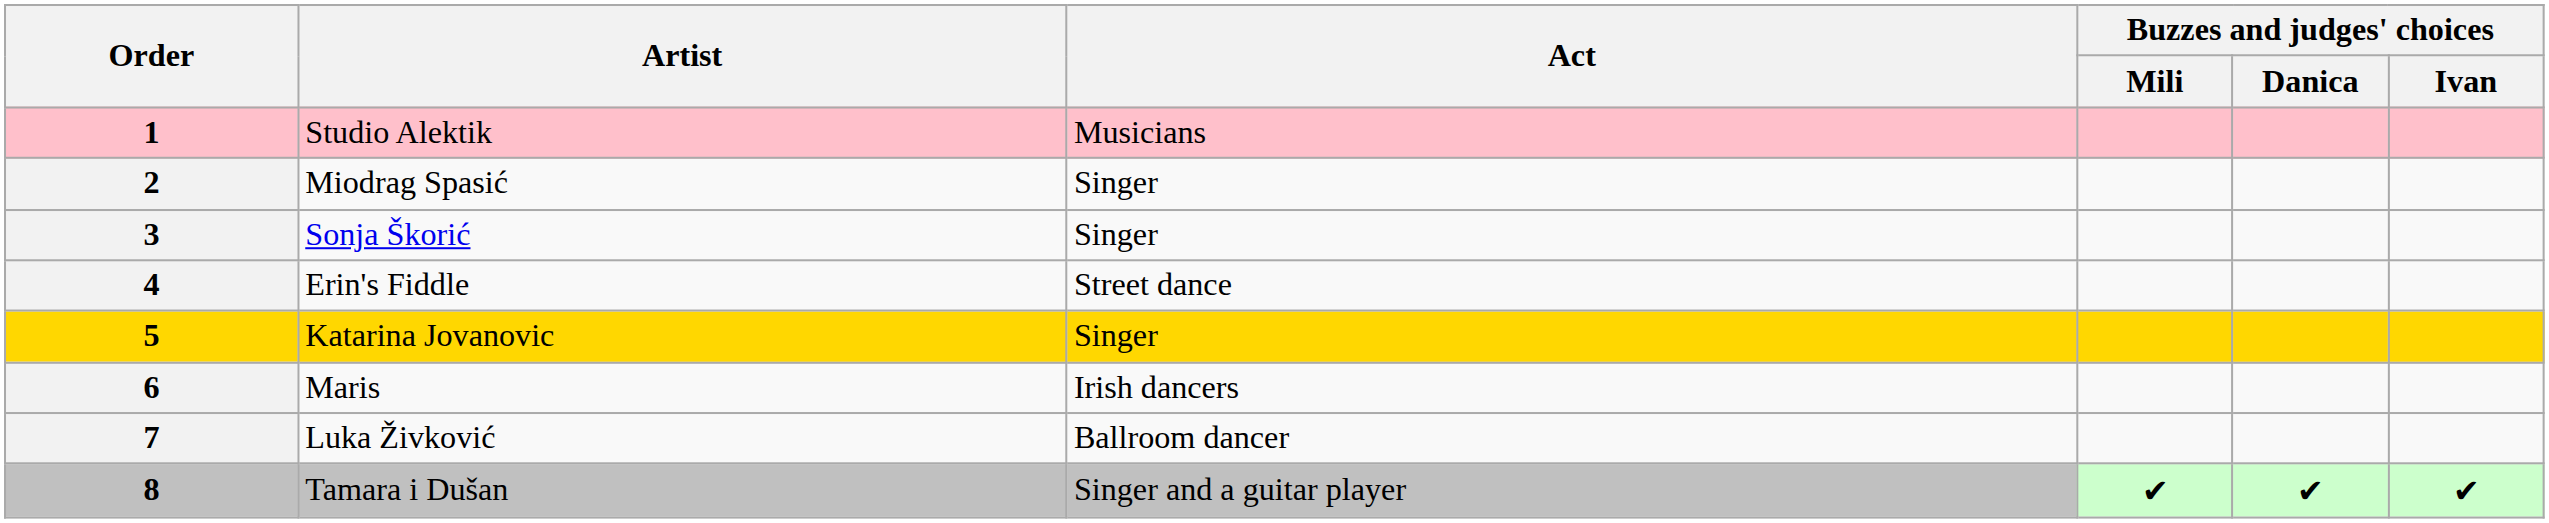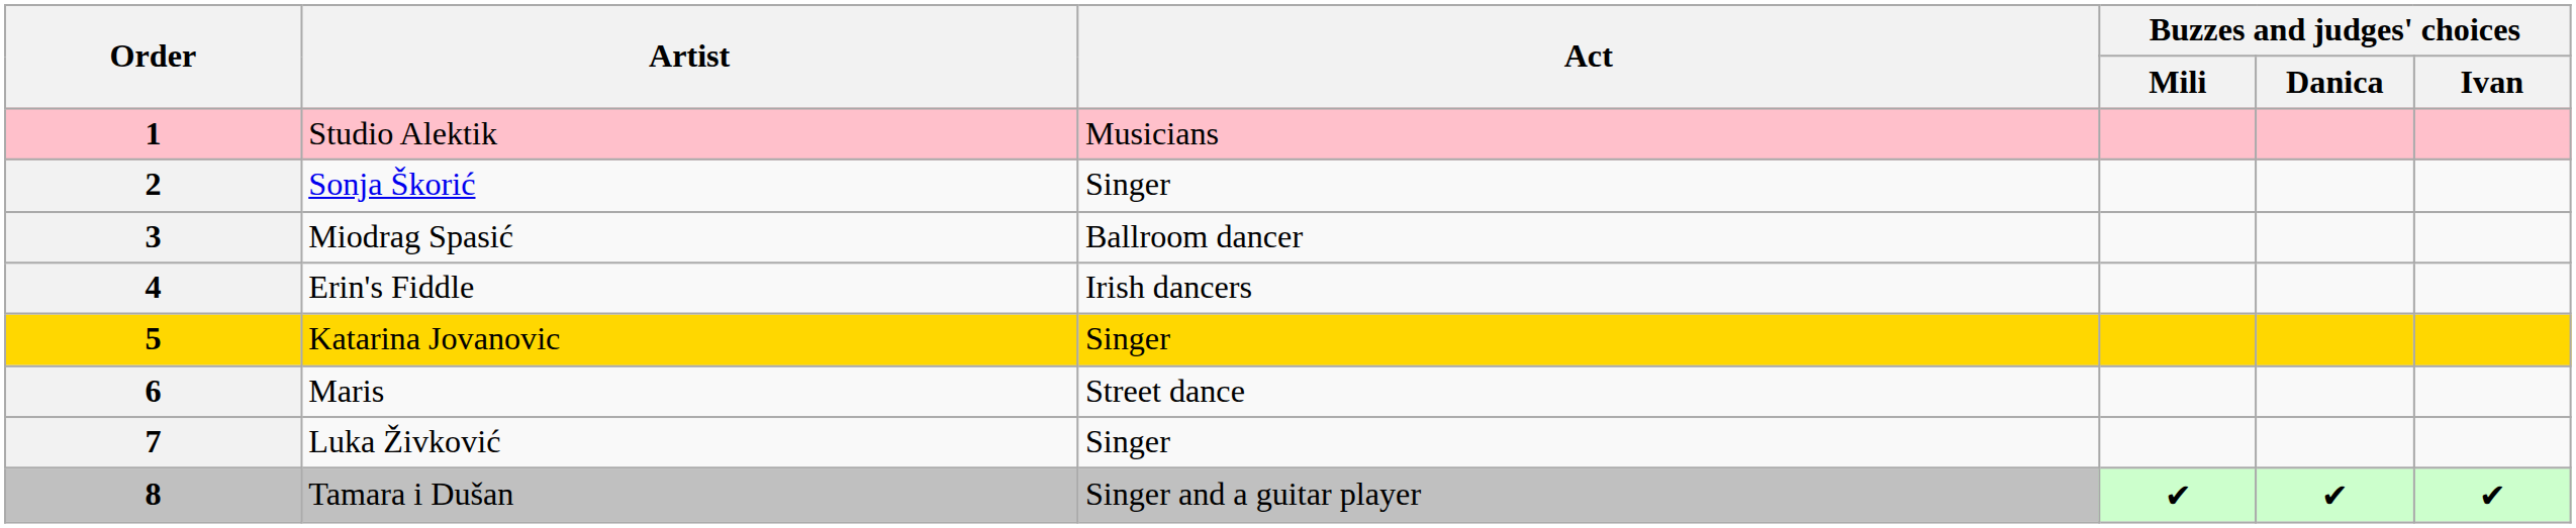2 | Artist: Miodrag Spasić -> Sonja Škorić
3 | Artist: Sonja Škorić -> Miodrag Spasić
3 | Act: Singer -> Ballroom dancer
4 | Act: Street dance -> Irish dancers
6 | Act: Irish dancers -> Street dance
7 | Act: Ballroom dancer -> Singer
